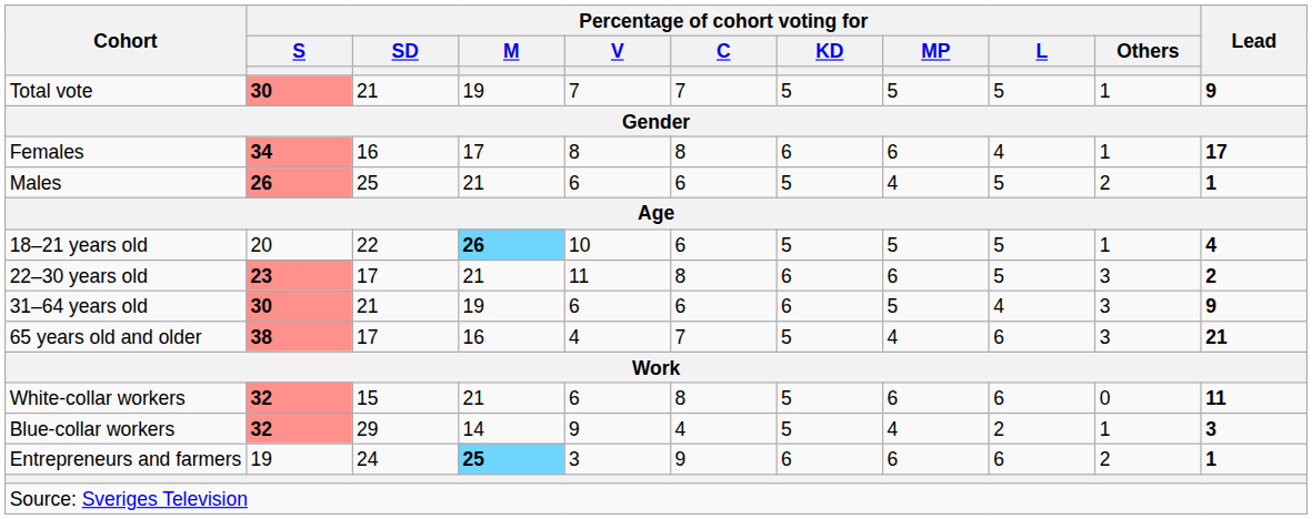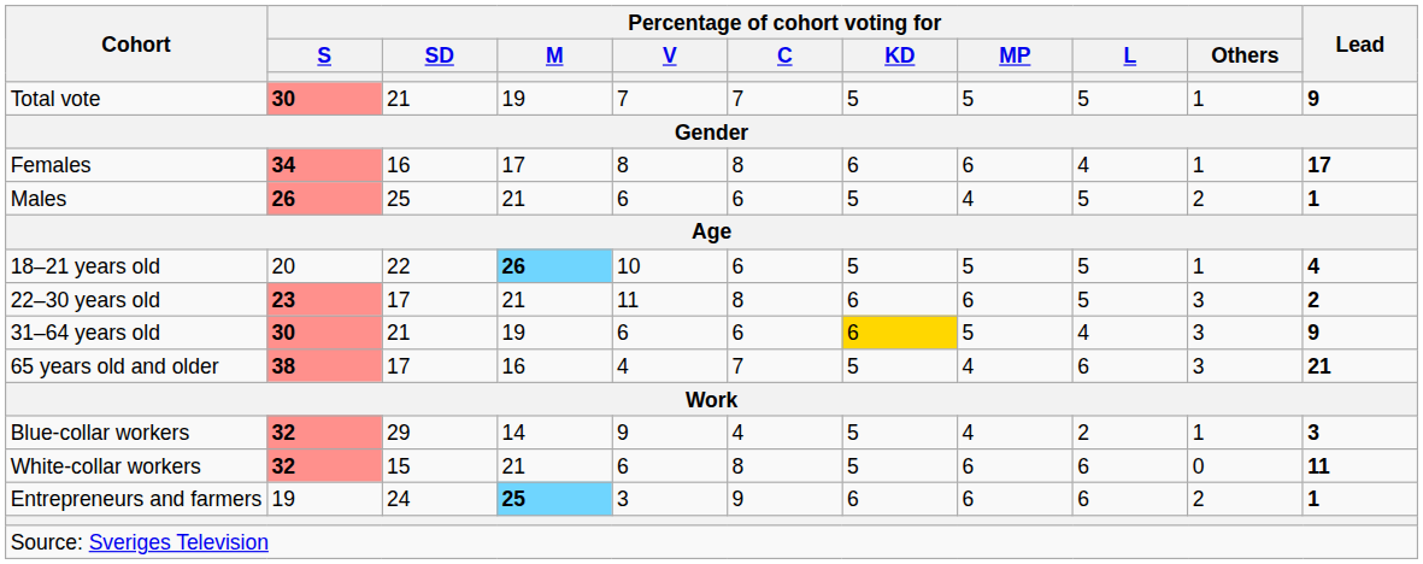31–64 years old | Percentage of cohort voting for / KD: no background -> gold background
rows swapped: Blue-collar workers <-> White-collar workers
